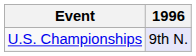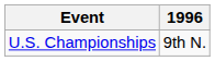U.S. Championships | 1996: lavender background -> no background
